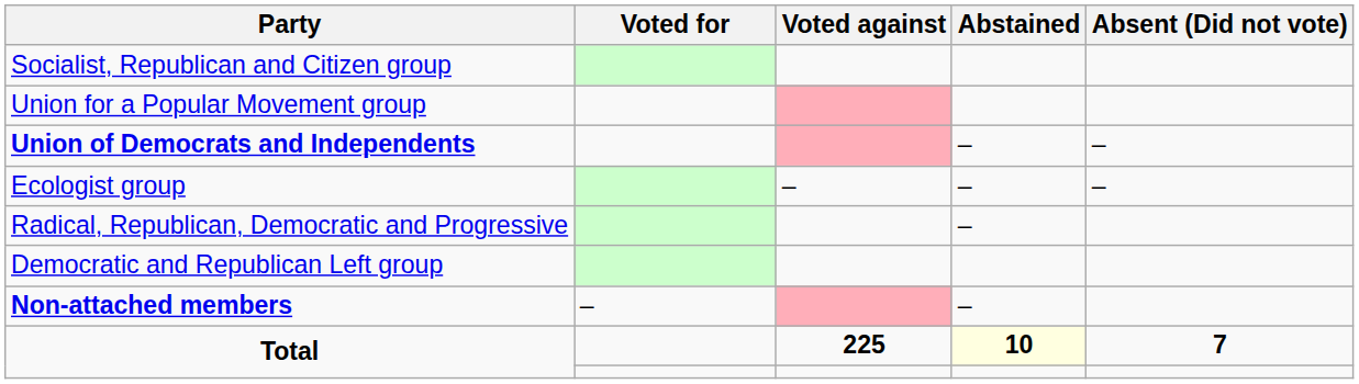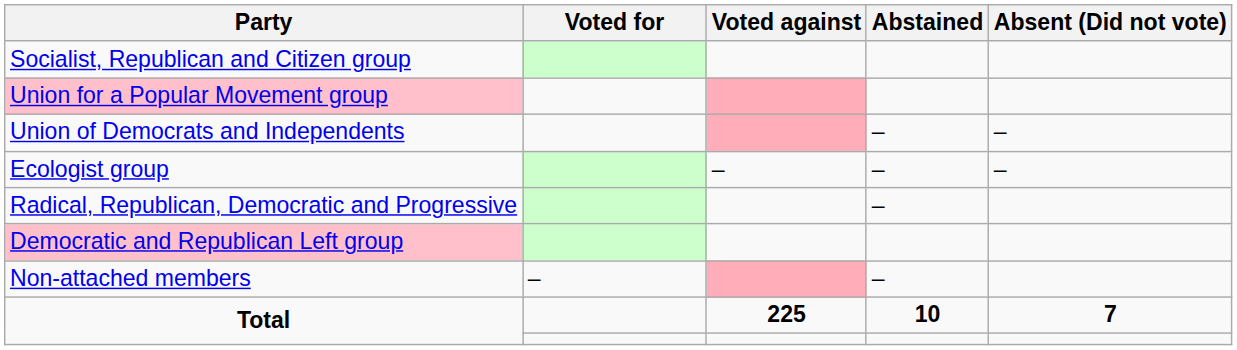Union for a Popular Movement group | Party: no background -> pink background
Union of Democrats and Independents | Party: bold -> normal
Democratic and Republican Left group | Party: no background -> pink background
Non-attached members | Party: bold -> normal
Total / 225 | Abstained: lightyellow background -> no background
